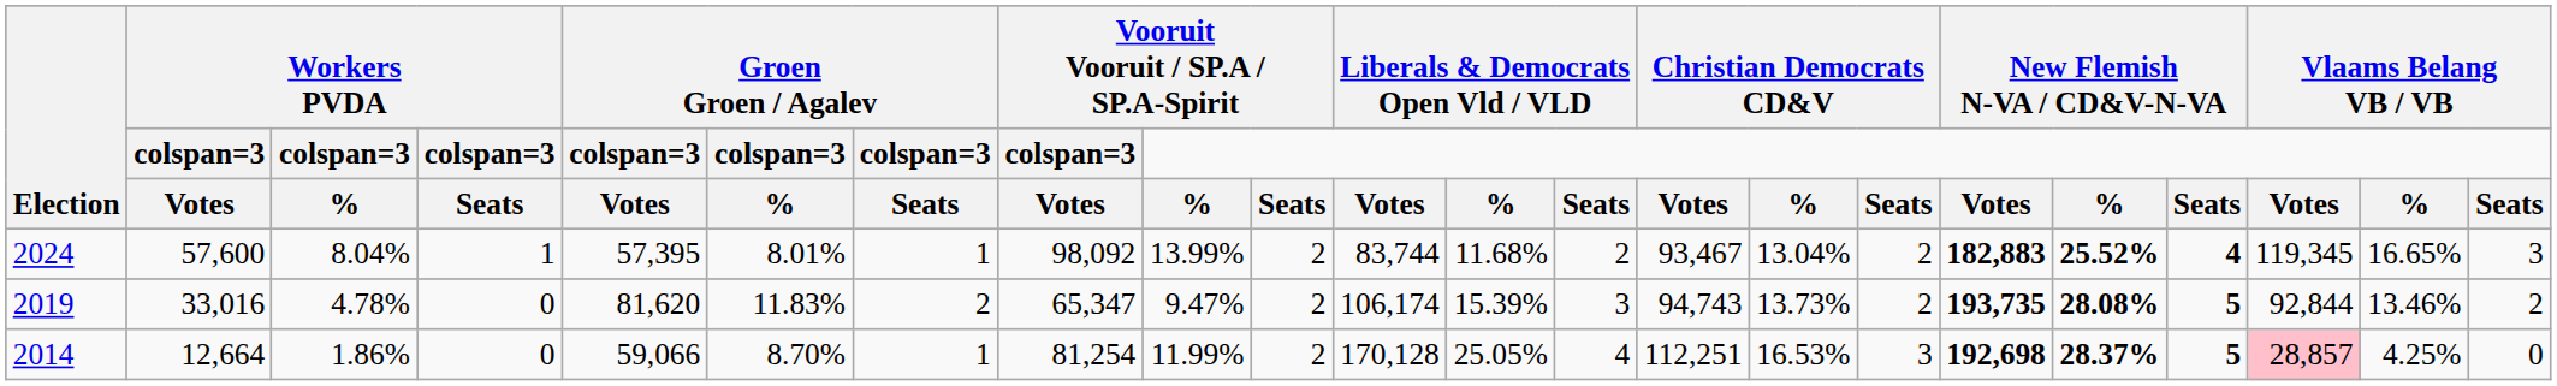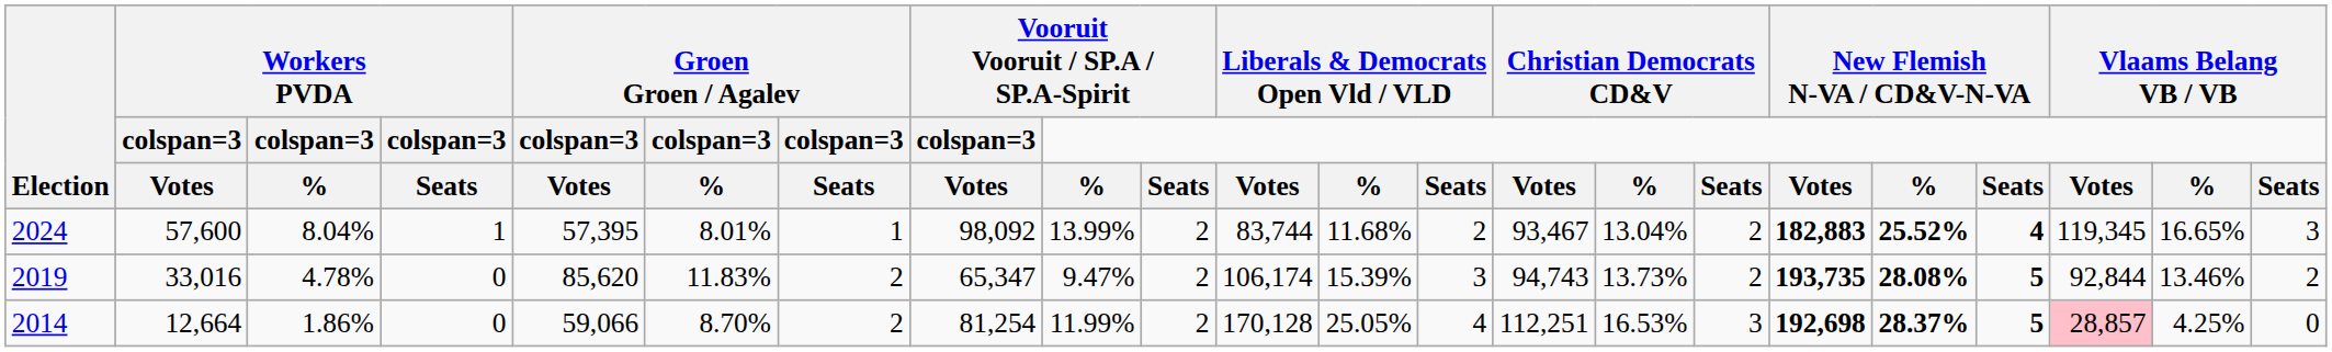2019 | Groen Groen / Agalev / colspan=3 / Votes: 81,620 -> 85,620
2014 | Groen Groen / Agalev / colspan=3 / Seats: 1 -> 2
